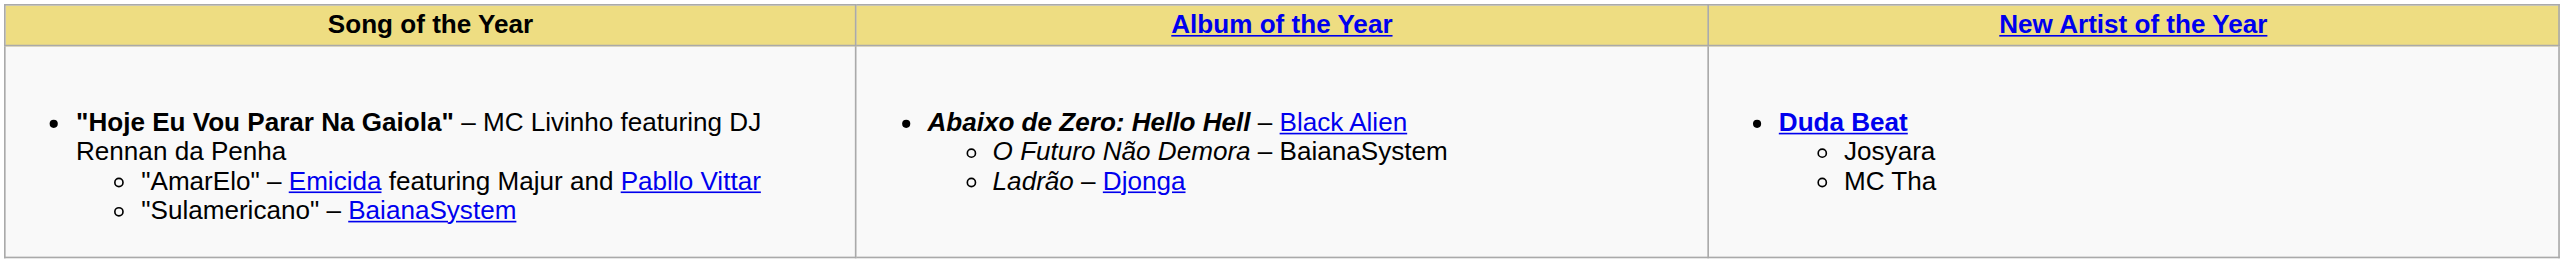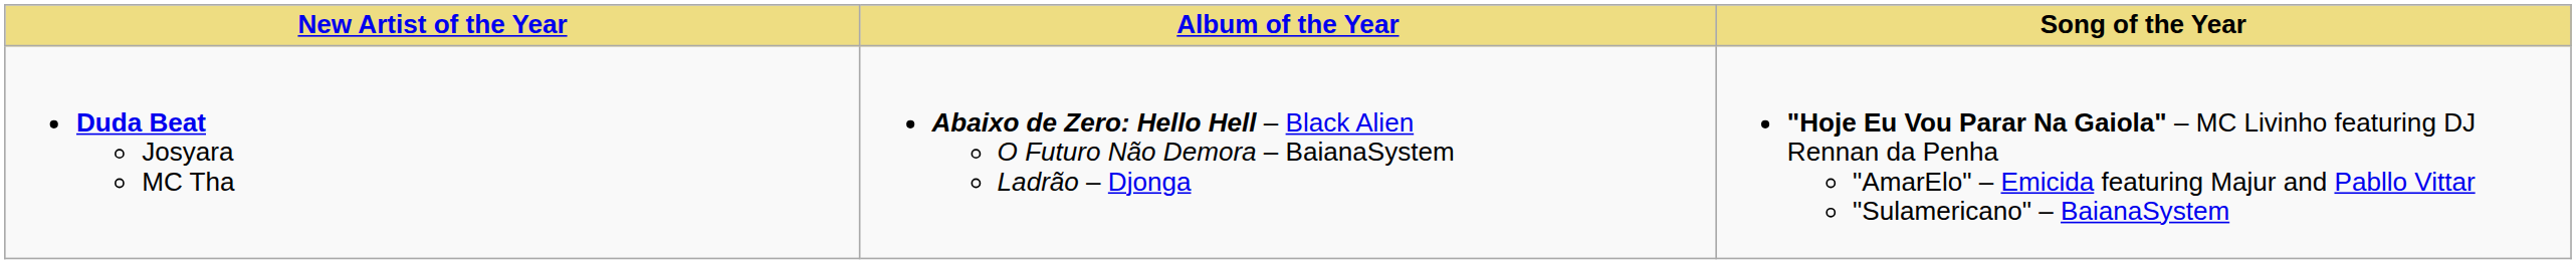columns swapped: Song of the Year <-> New Artist of the Year
